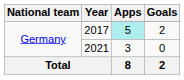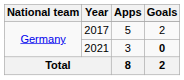2017 | Apps: paleturquoise background -> no background
2021 | Goals: normal -> bold
